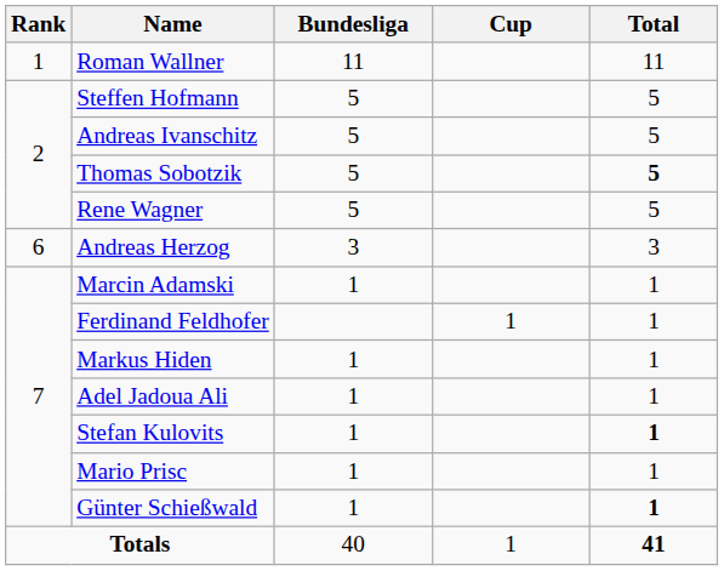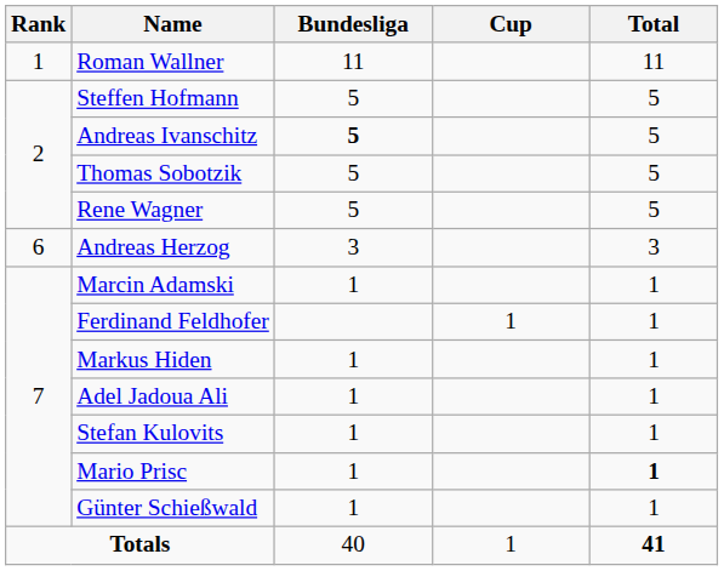Andreas Ivanschitz | Bundesliga: normal -> bold
Thomas Sobotzik | Total: bold -> normal
Stefan Kulovits | Total: bold -> normal
Mario Prisc | Total: normal -> bold
Günter Schießwald | Total: bold -> normal
